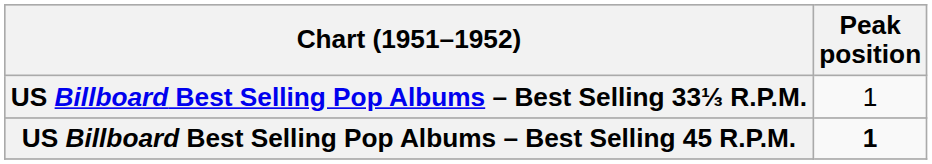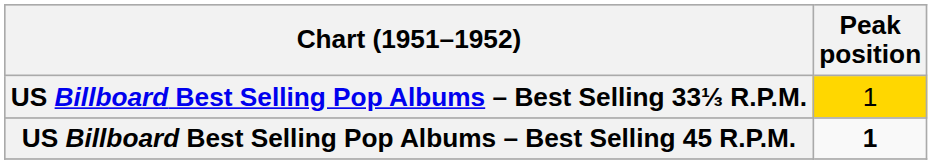row 2 | Peak position: no background -> gold background
